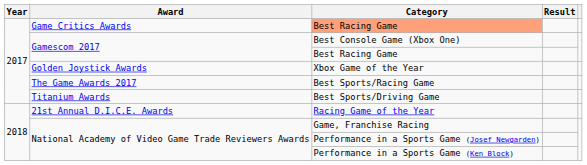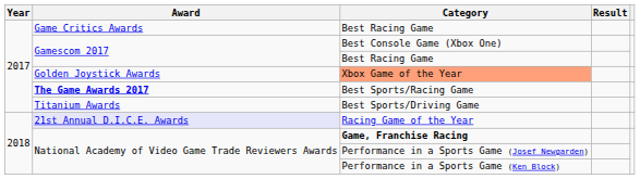Game Critics Awards / Best Racing Game | Category: lightsalmon background -> no background
Xbox Game of the Year | Category: no background -> lightsalmon background
Best Sports/Racing Game | Award: normal -> bold
Racing Game of the Year | Award: no background -> lavender background
Game, Franchise Racing | Category: normal -> bold
